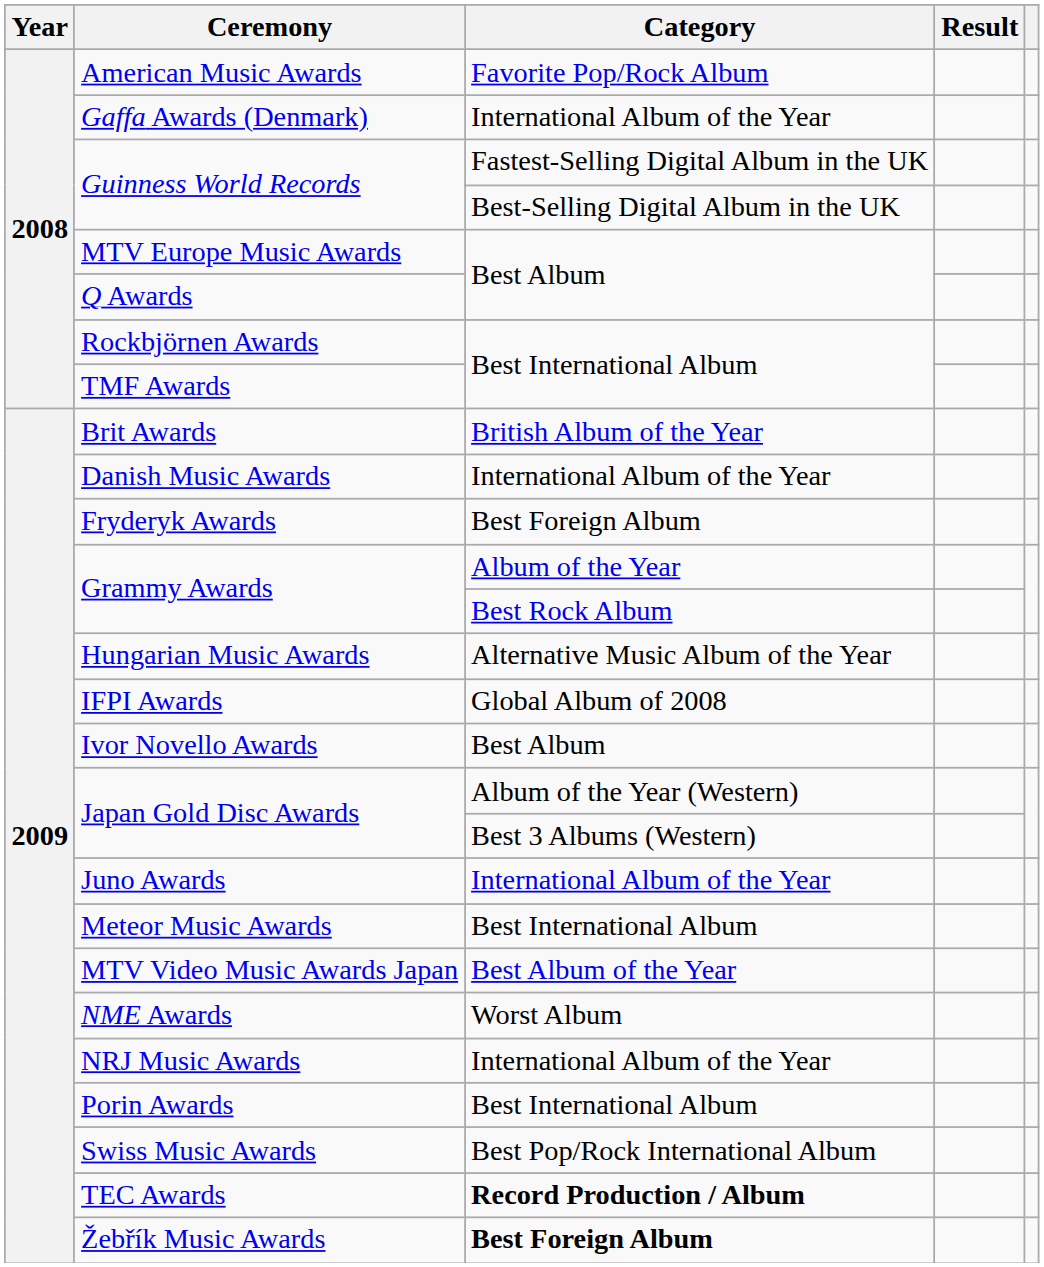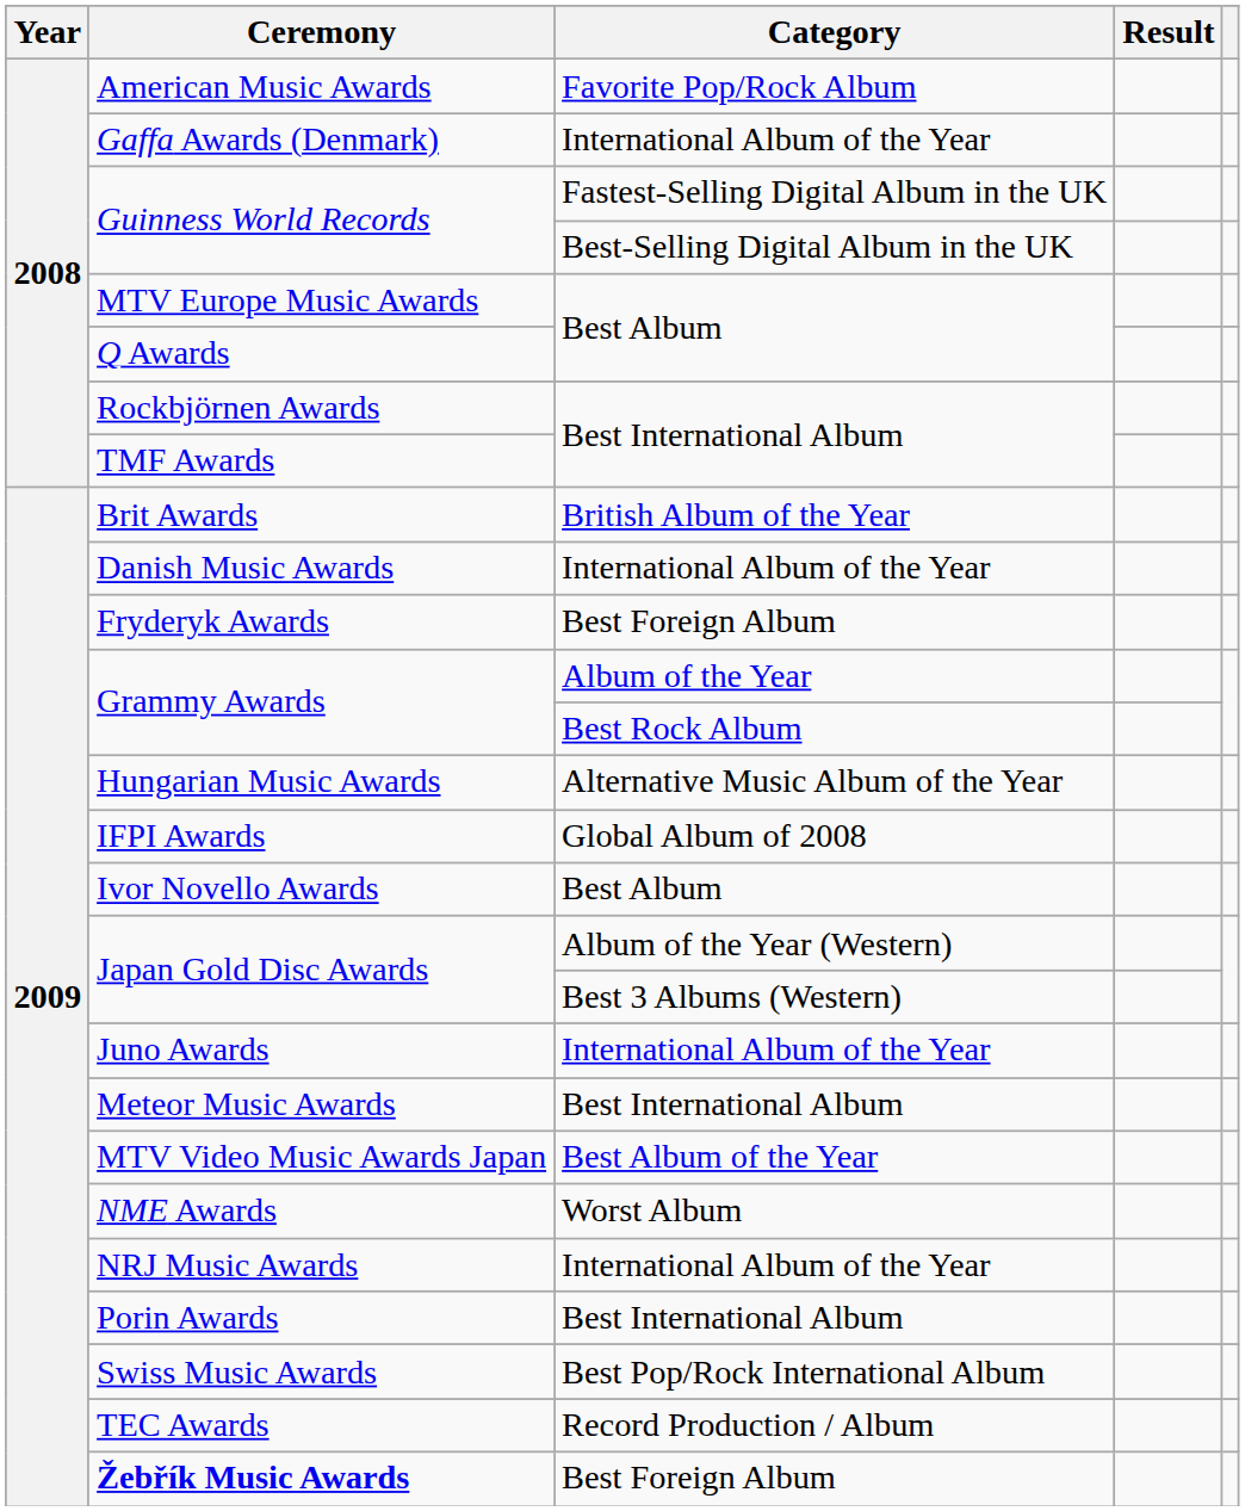TEC Awards | Category: bold -> normal
Žebřík Music Awards | Ceremony: normal -> bold
Žebřík Music Awards | Category: bold -> normal
